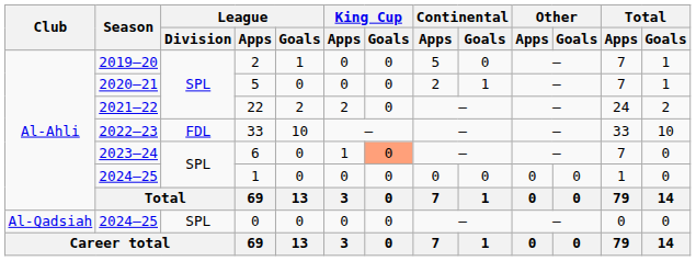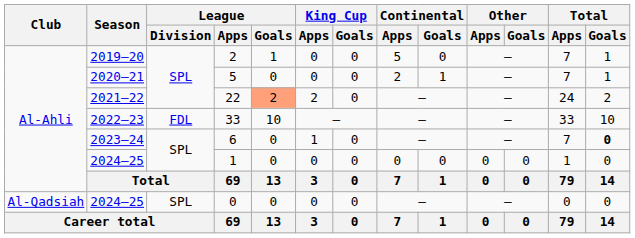22 | League / Goals: no background -> lightsalmon background
6 | King Cup / Goals: lightsalmon background -> no background
6 | Total / Goals: normal -> bold
